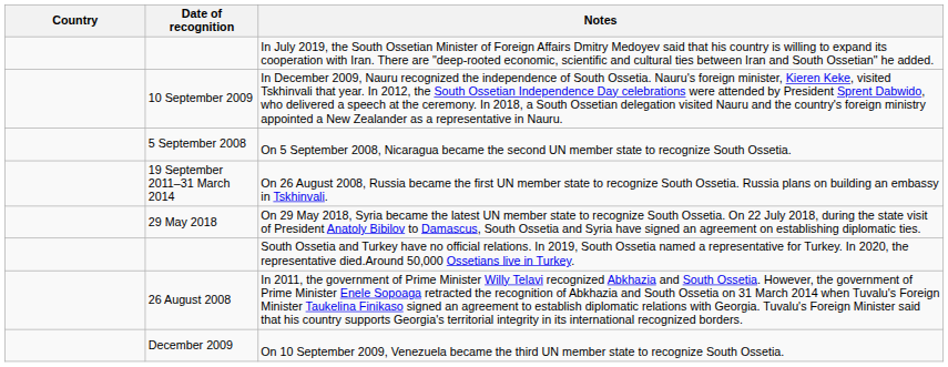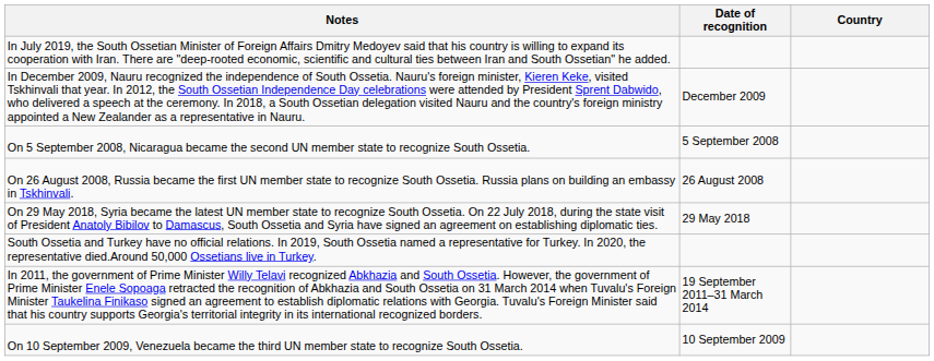columns swapped: Country <-> Notes
row 3 | Date of recognition: 10 September 2009 -> December 2009
row 5 | Date of recognition: 19 September 2011–31 March 2014 -> 26 August 2008
row 8 | Date of recognition: 26 August 2008 -> 19 September 2011–31 March 2014
row 9 | Date of recognition: December 2009 -> 10 September 2009
